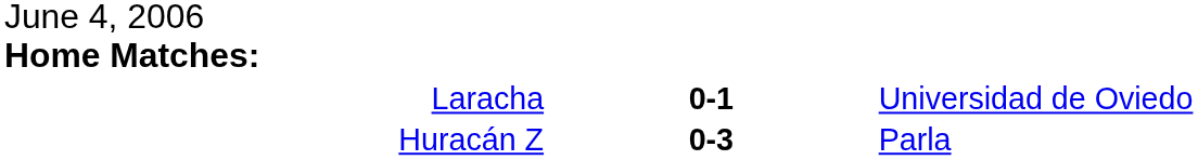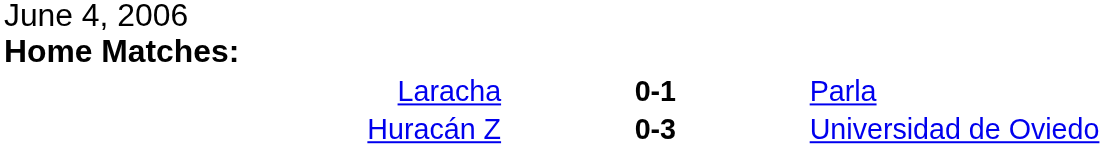Laracha | column 3: Universidad de Oviedo -> Parla
Huracán Z | column 3: Parla -> Universidad de Oviedo
